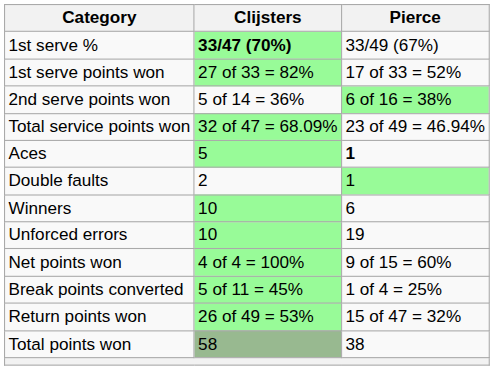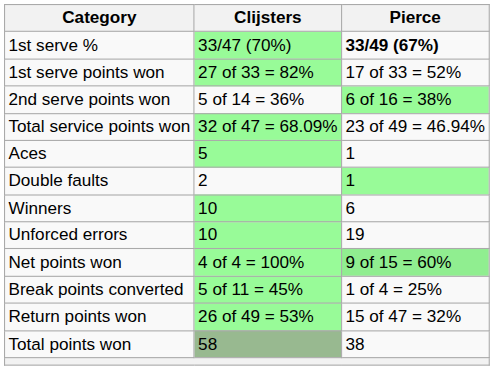1st serve % | Clijsters: bold -> normal
1st serve % | Pierce: normal -> bold
Aces | Pierce: bold -> normal
Net points won | Pierce: no background -> lightgreen background
